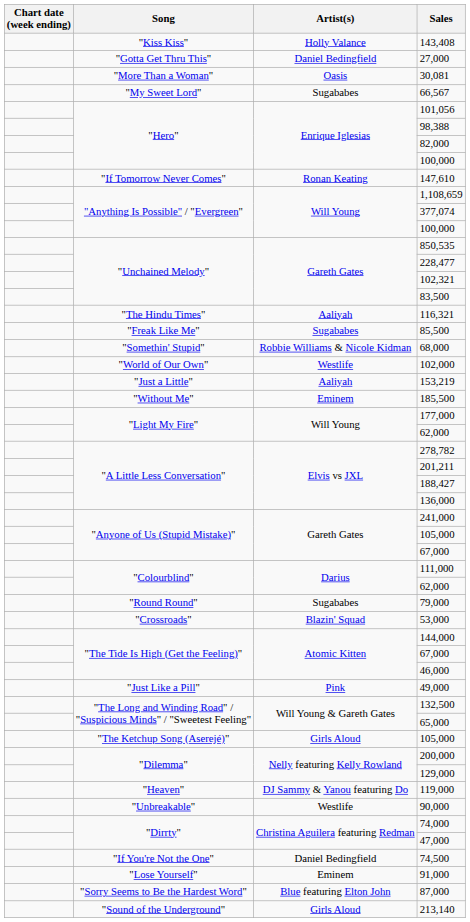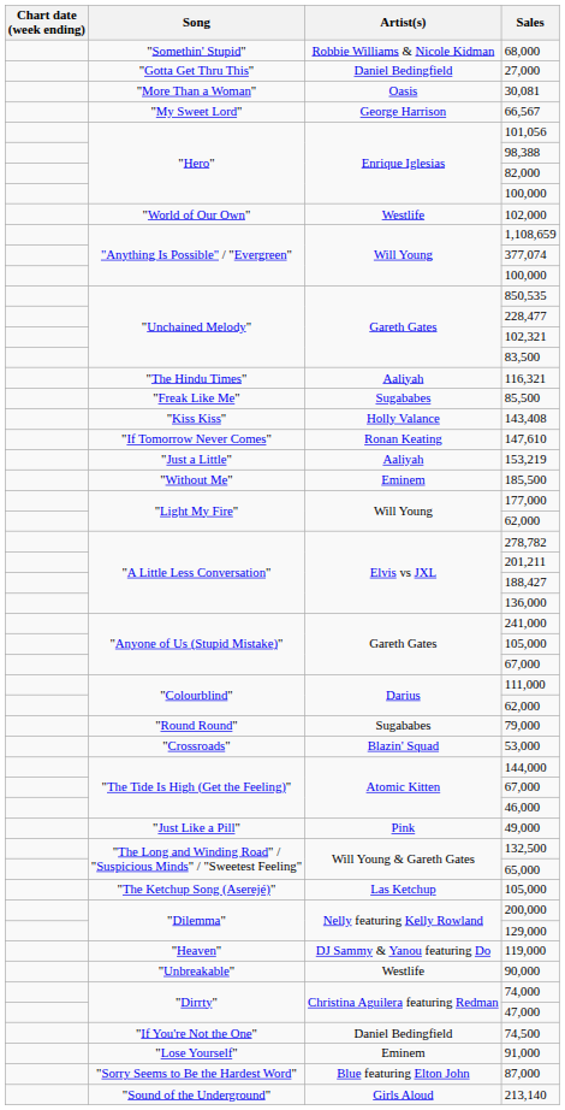rows swapped: 68,000 <-> 143,408
66,567 | Artist(s): Sugababes -> George Harrison
rows swapped: 102,000 <-> 147,610
"The Ketchup Song (Aserejé)" / 105,000 | Artist(s): Girls Aloud -> Las Ketchup
